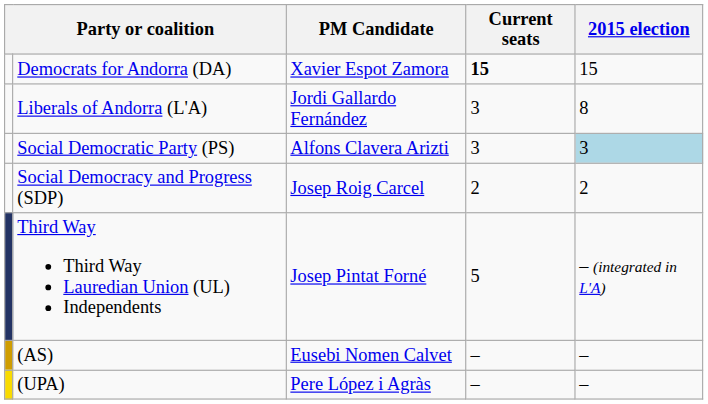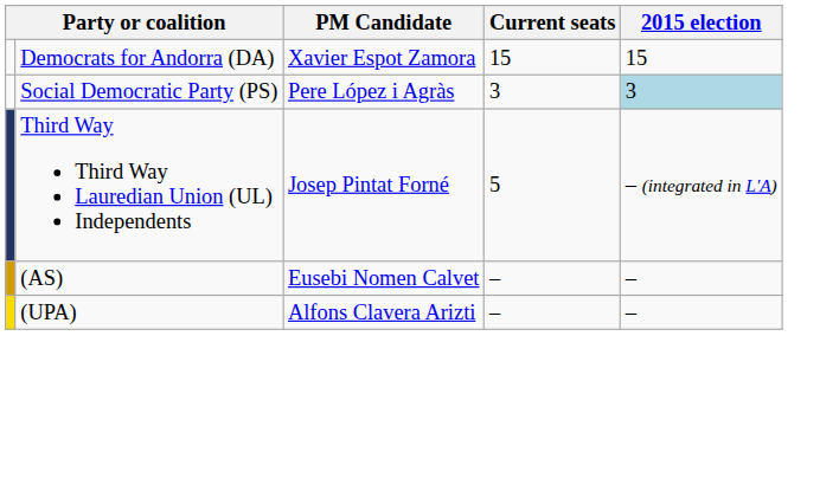Democrats for Andorra (DA) | Current seats: bold -> normal
- row: Liberals of Andorra (L'A) | Jordi Gallardo Fernández | 3 | 8
Social Democratic Party (PS) | PM Candidate: Alfons Clavera Arizti -> Pere López i Agràs
- row: Social Democracy and Progress (SDP) | Josep Roig Carcel | 2 | 2
(UPA) | PM Candidate: Pere López i Agràs -> Alfons Clavera Arizti
